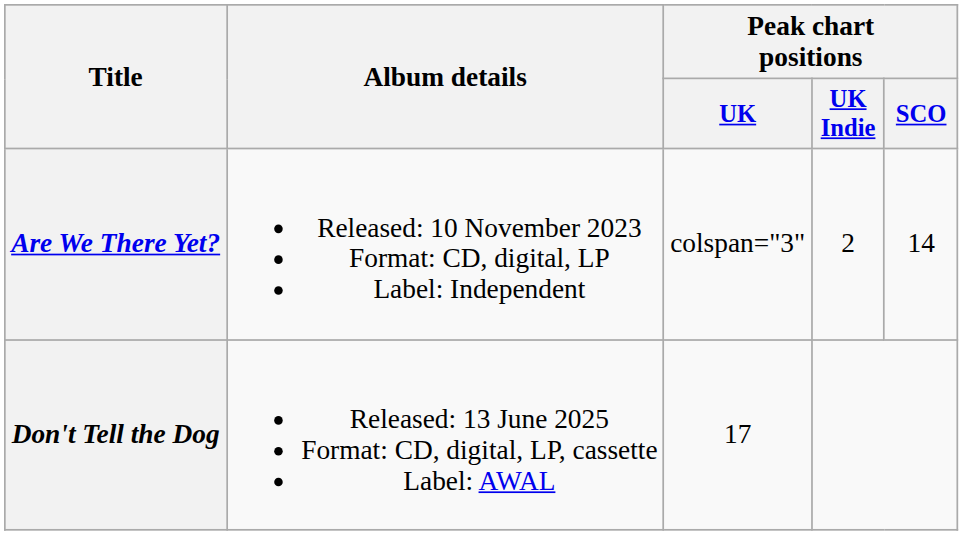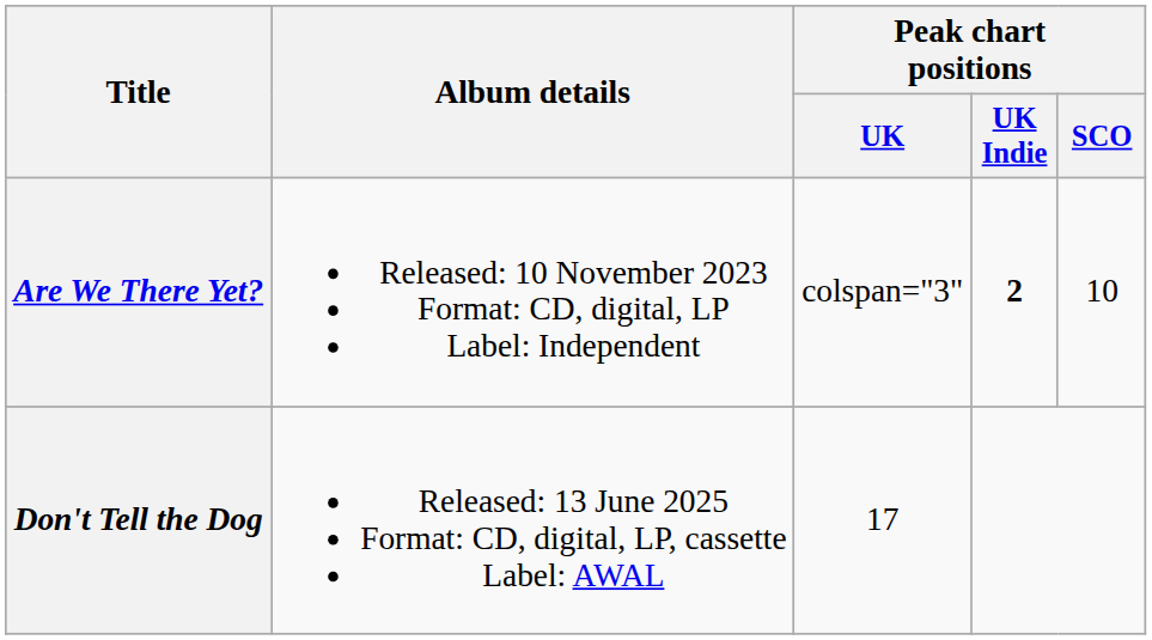Are We There Yet? | Peak chart positions / UK Indie: normal -> bold
Are We There Yet? | Peak chart positions / SCO: 14 -> 10
